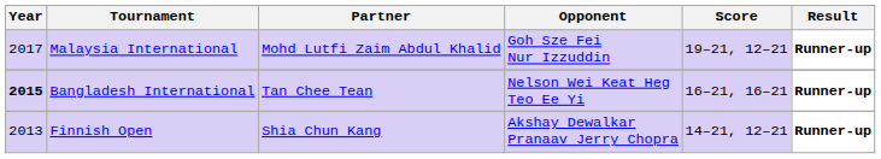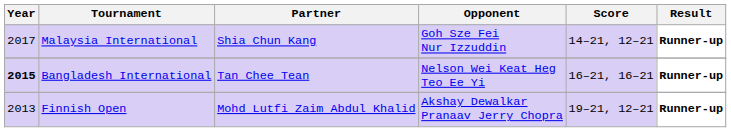Malaysia International | Partner: Mohd Lutfi Zaim Abdul Khalid -> Shia Chun Kang
Malaysia International | Score: 19–21, 12–21 -> 14–21, 12–21
Finnish Open | Partner: Shia Chun Kang -> Mohd Lutfi Zaim Abdul Khalid
Finnish Open | Score: 14–21, 12–21 -> 19–21, 12–21
